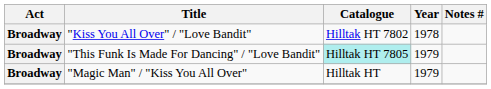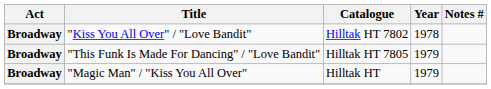"This Funk Is Made For Dancing" / "Love Bandit" | Catalogue: paleturquoise background -> no background
